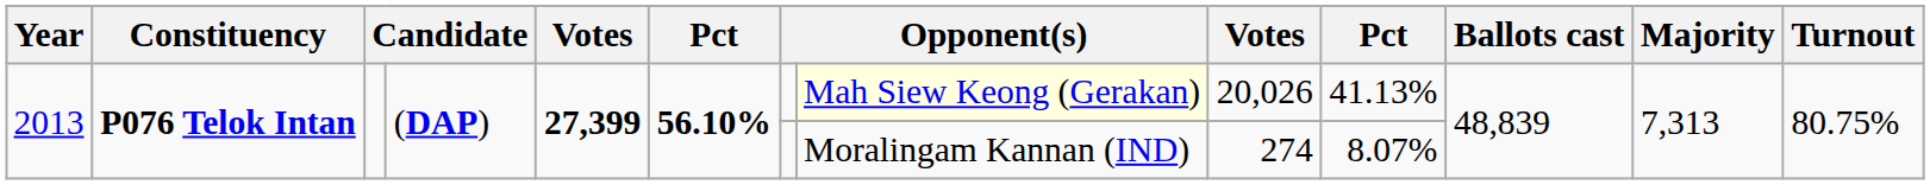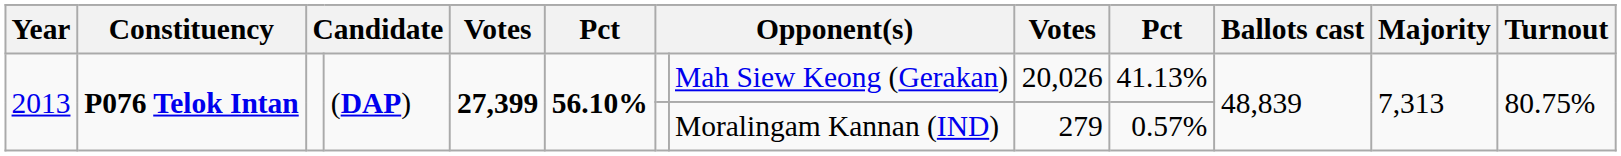row 2 | column 8: lightyellow background -> no background
row 3 | column 9: 274 -> 279
row 3 | column 10: 8.07% -> 0.57%
